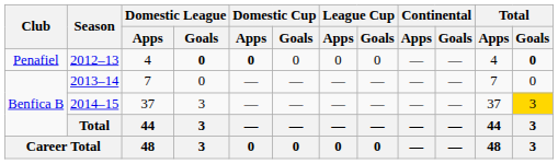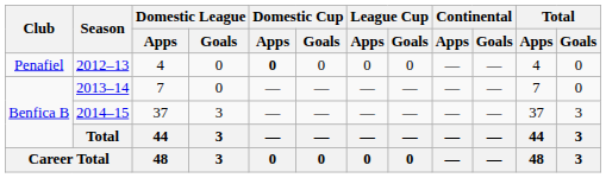2012–13 | Domestic League / Goals: bold -> normal
2012–13 | Total / Goals: bold -> normal
2014–15 | Total / Goals: gold background -> no background
